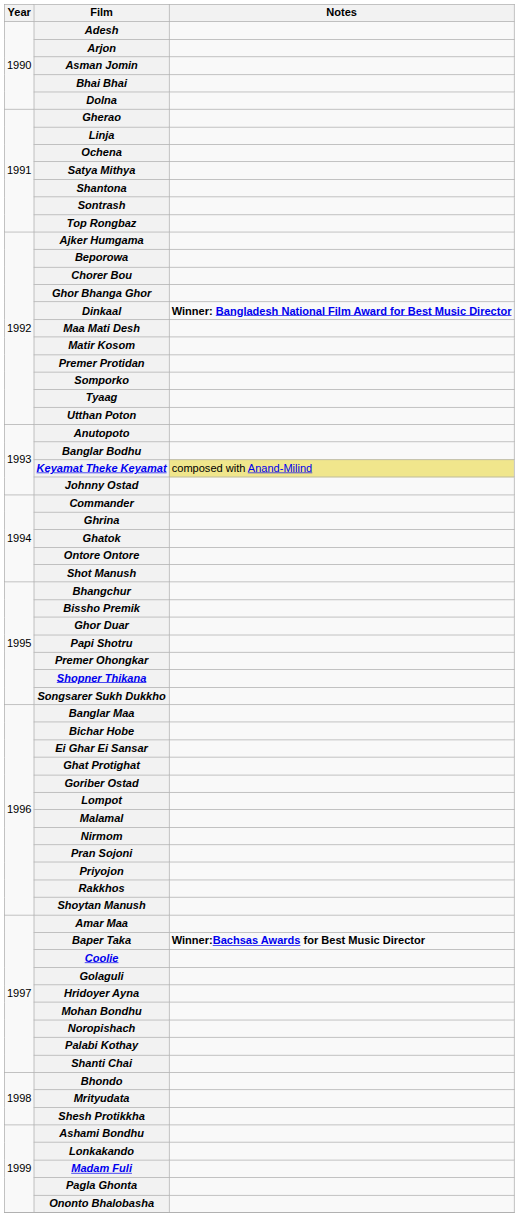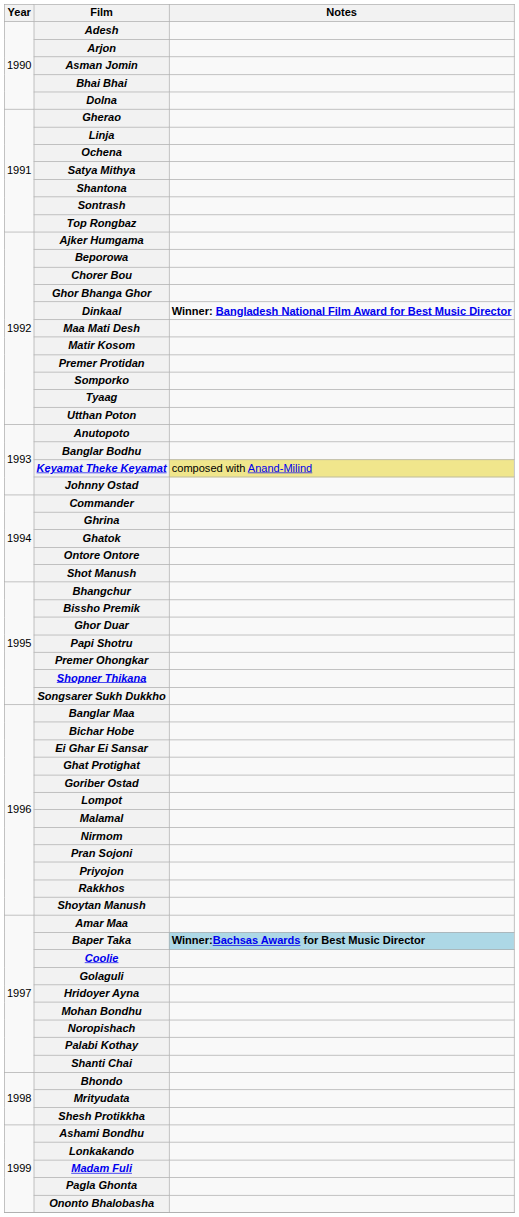Baper Taka | Notes: no background -> lightblue background
